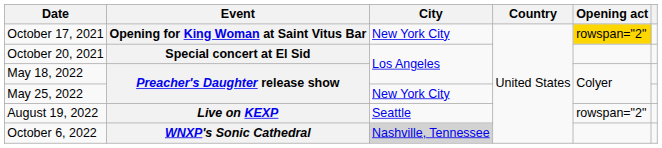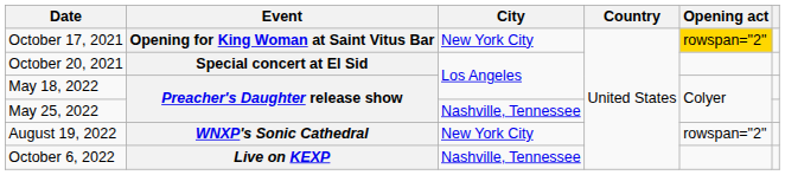May 25, 2022 | City: New York City -> Nashville, Tennessee
August 19, 2022 | Event: Live on KEXP -> WNXP's Sonic Cathedral
August 19, 2022 | City: Seattle -> New York City
October 6, 2022 | Event: WNXP's Sonic Cathedral -> Live on KEXP
October 6, 2022 | City: lightgrey background -> no background
